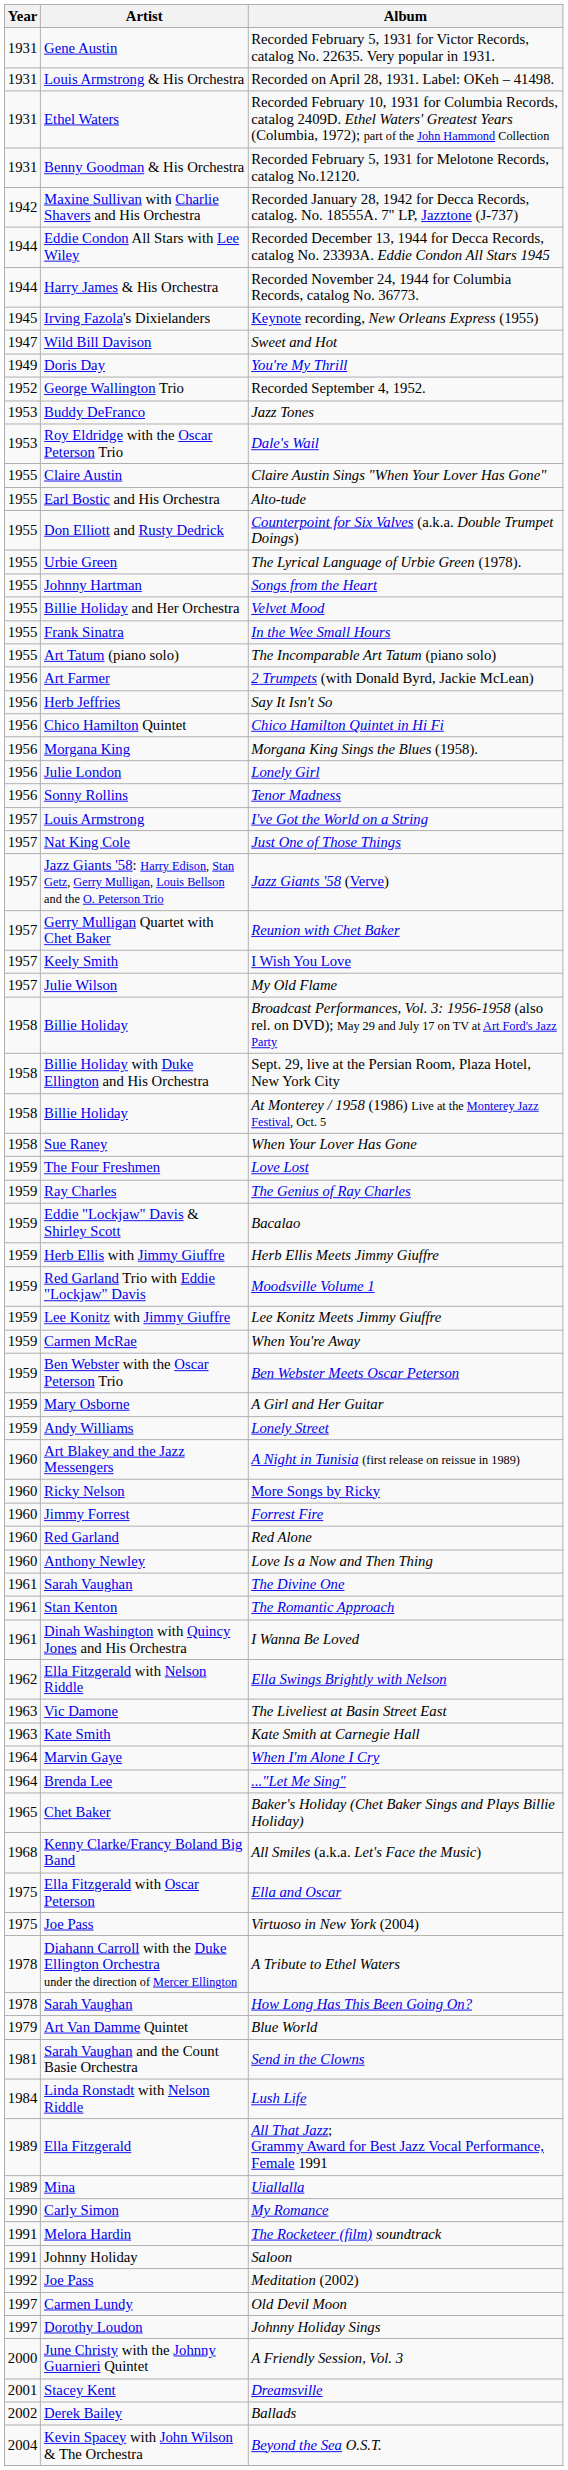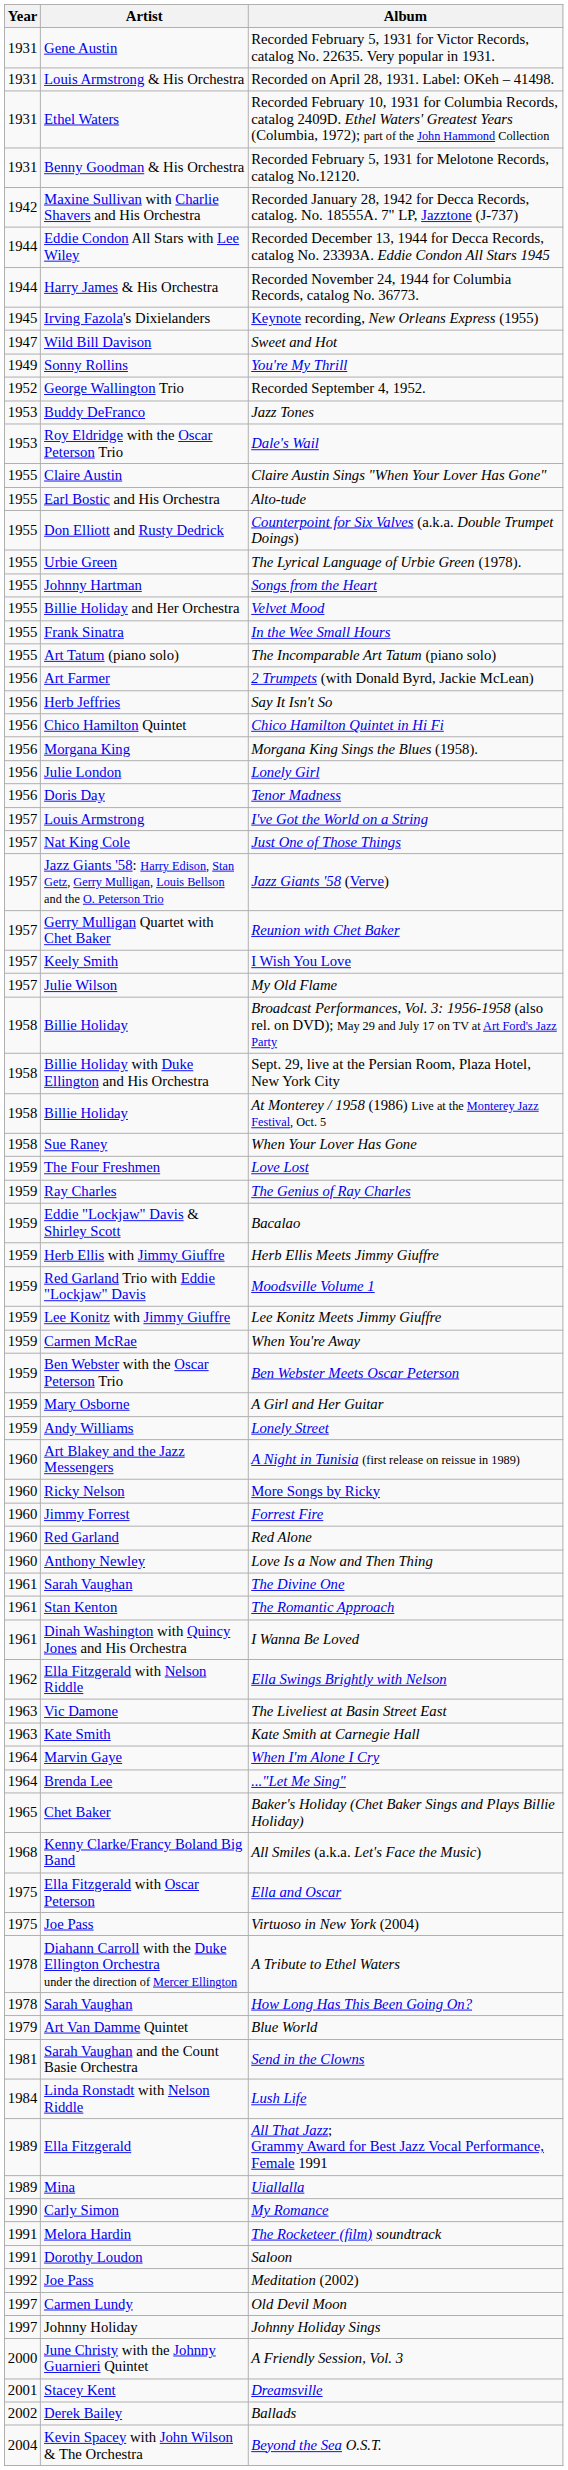You're My Thrill | Artist: Doris Day -> Sonny Rollins
Tenor Madness | Artist: Sonny Rollins -> Doris Day
Saloon | Artist: Johnny Holiday -> Dorothy Loudon
Johnny Holiday Sings | Artist: Dorothy Loudon -> Johnny Holiday
